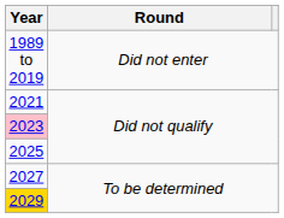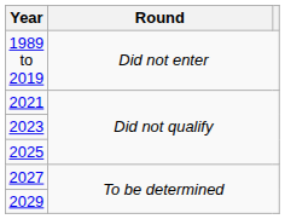2023 | Year: pink background -> no background
2029 | Year: gold background -> no background
